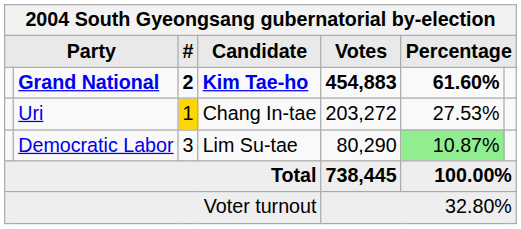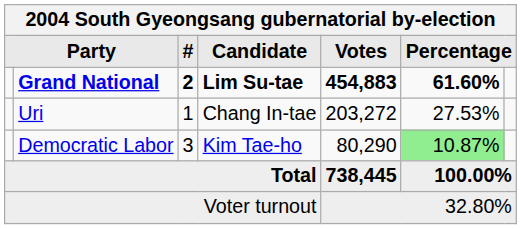Grand National | Candidate: Kim Tae-ho -> Lim Su-tae
Uri | #: gold background -> no background
Democratic Labor | Candidate: Lim Su-tae -> Kim Tae-ho
